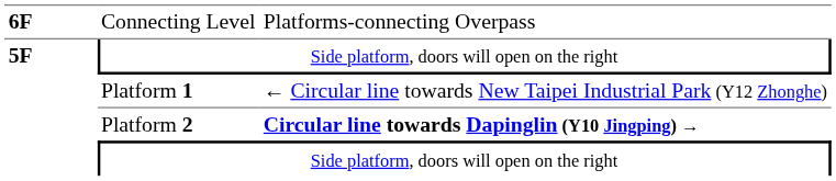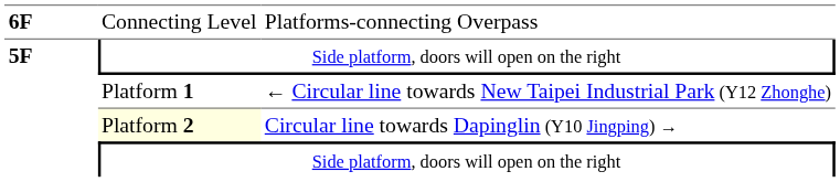Platform 2 | column 2: no background -> lightyellow background
Platform 2 | column 3: bold -> normal
